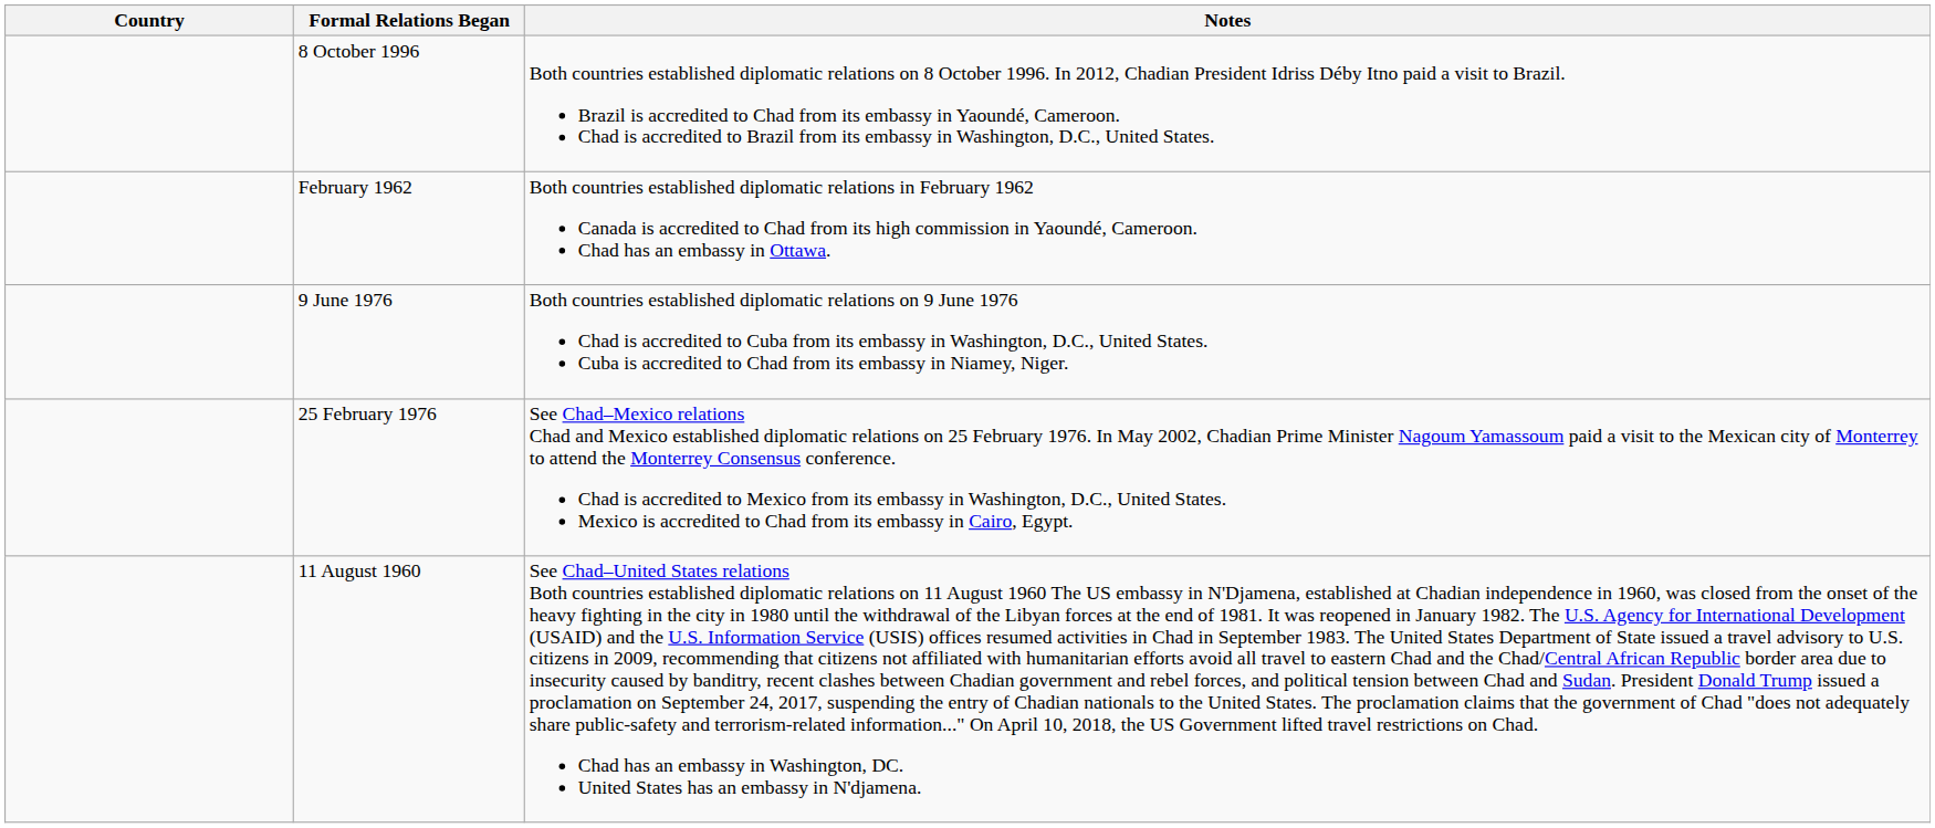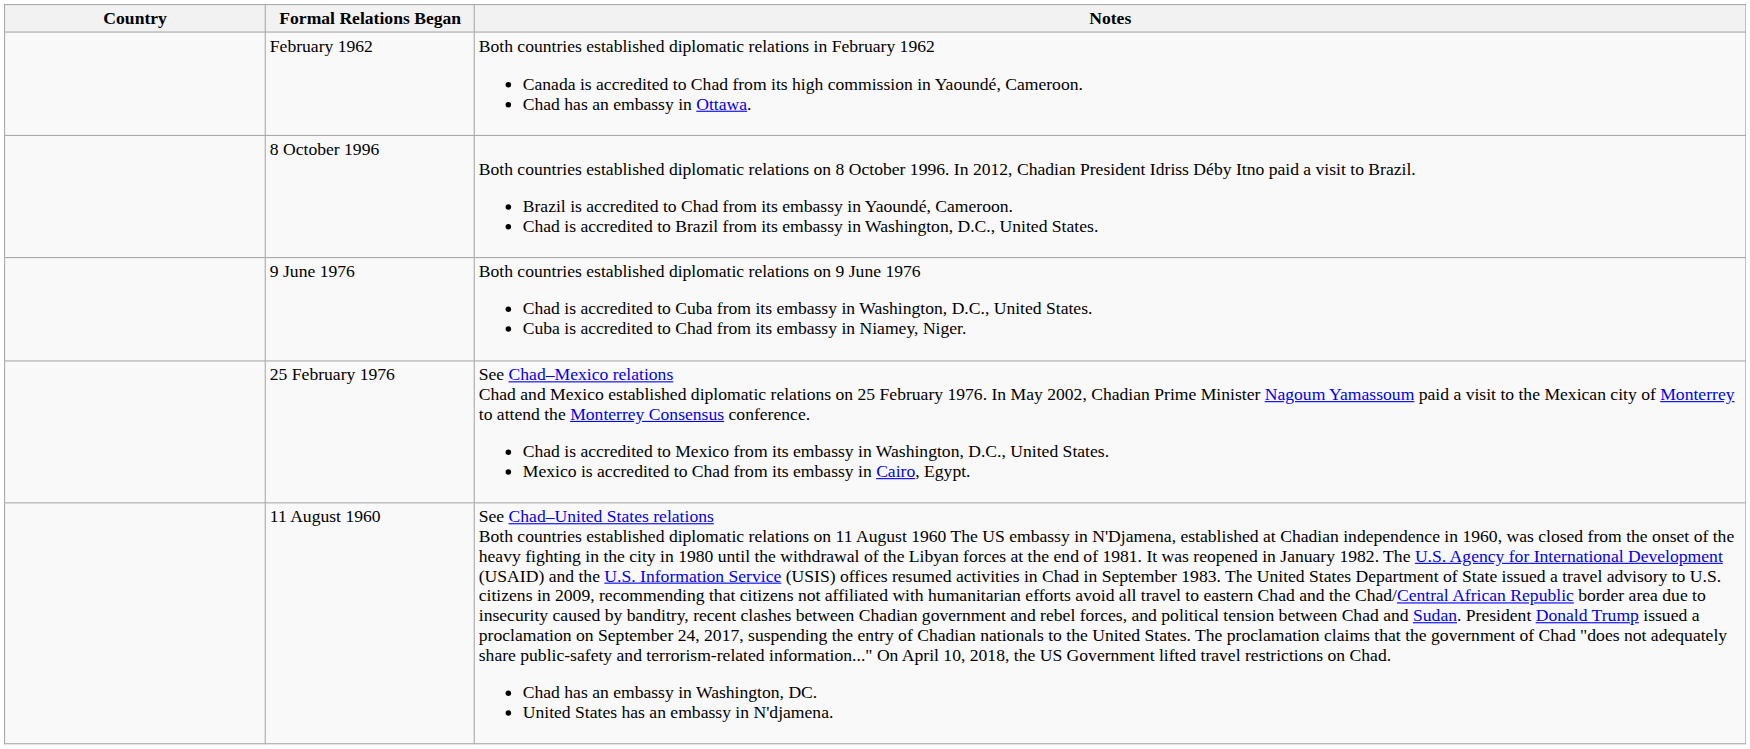rows swapped: 8 October 1996 <-> February 1962
